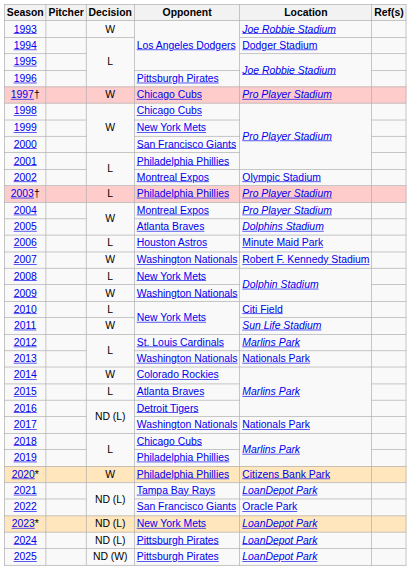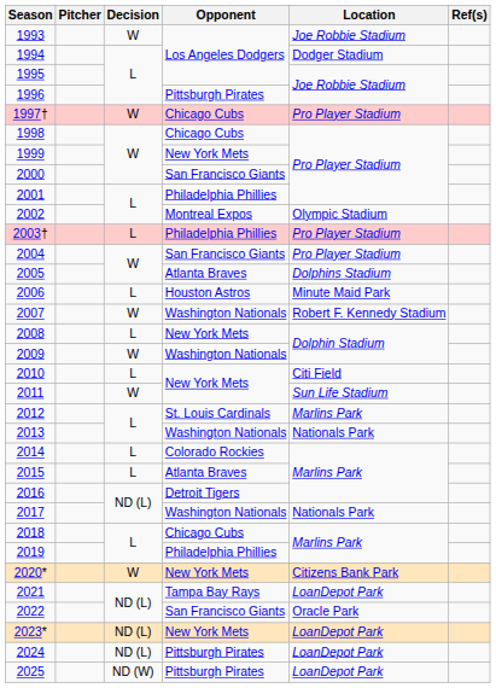2004 | Opponent: Montreal Expos -> San Francisco Giants
2014 | Decision: W -> L
2020* | Opponent: Philadelphia Phillies -> New York Mets
